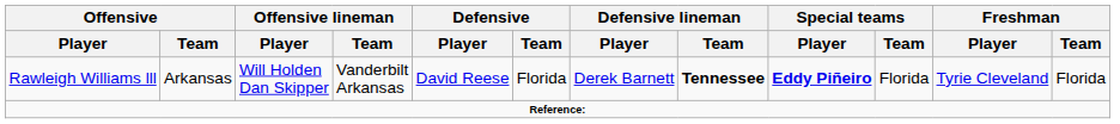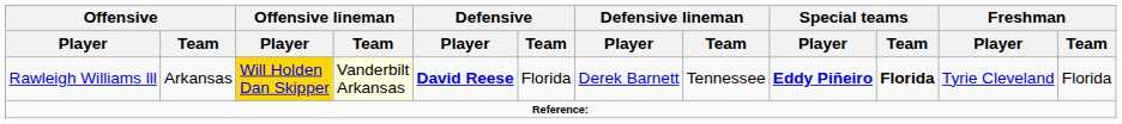Rawleigh Williams lll | Offensive lineman / Player: no background -> gold background
Rawleigh Williams lll | Offensive lineman / Team: no background -> lightyellow background
Rawleigh Williams lll | Defensive / Player: normal -> bold
Rawleigh Williams lll | Defensive lineman / Team: bold -> normal
Rawleigh Williams lll | Special teams / Team: normal -> bold
